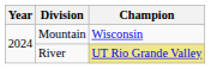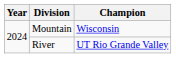River | Champion: khaki background -> no background
